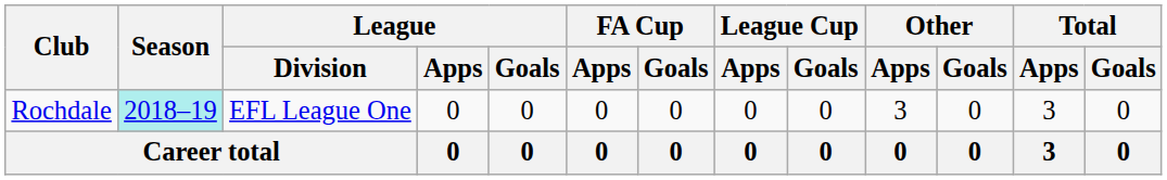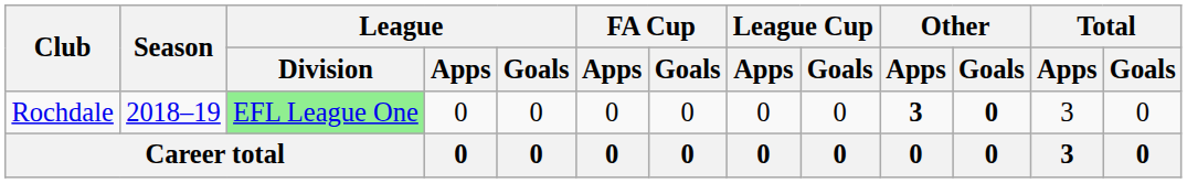Rochdale | Season: paleturquoise background -> no background
Rochdale | League / Division: no background -> lightgreen background
Rochdale | Other / Apps: normal -> bold
Rochdale | Other / Goals: normal -> bold
